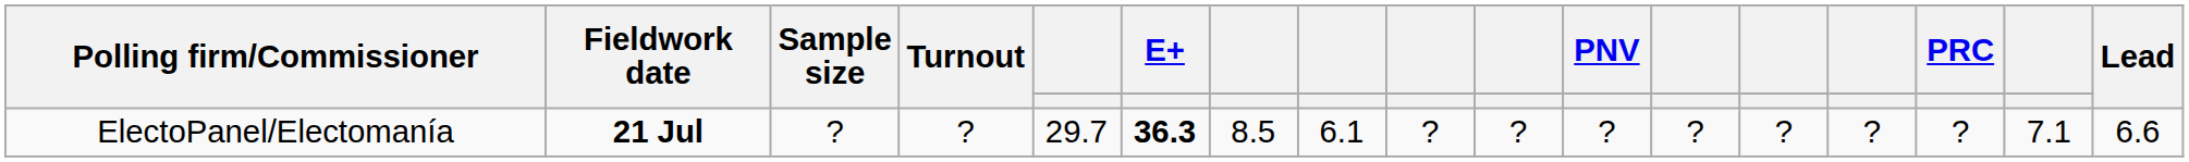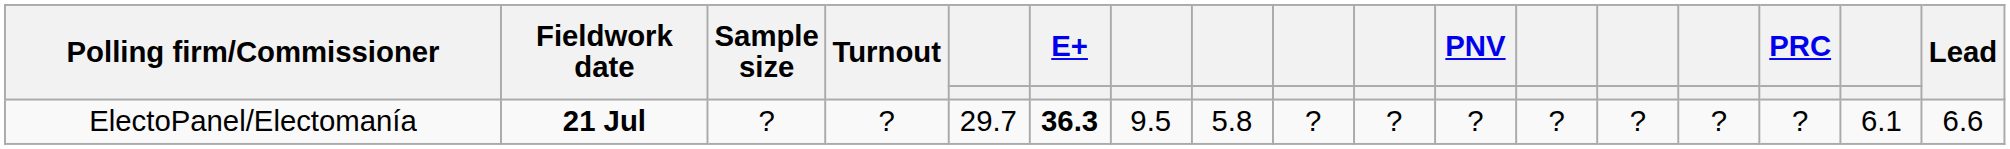ElectoPanel/Electomanía | column 7: 8.5 -> 9.5
ElectoPanel/Electomanía | column 8: 6.1 -> 5.8
ElectoPanel/Electomanía | column 16: 7.1 -> 6.1
